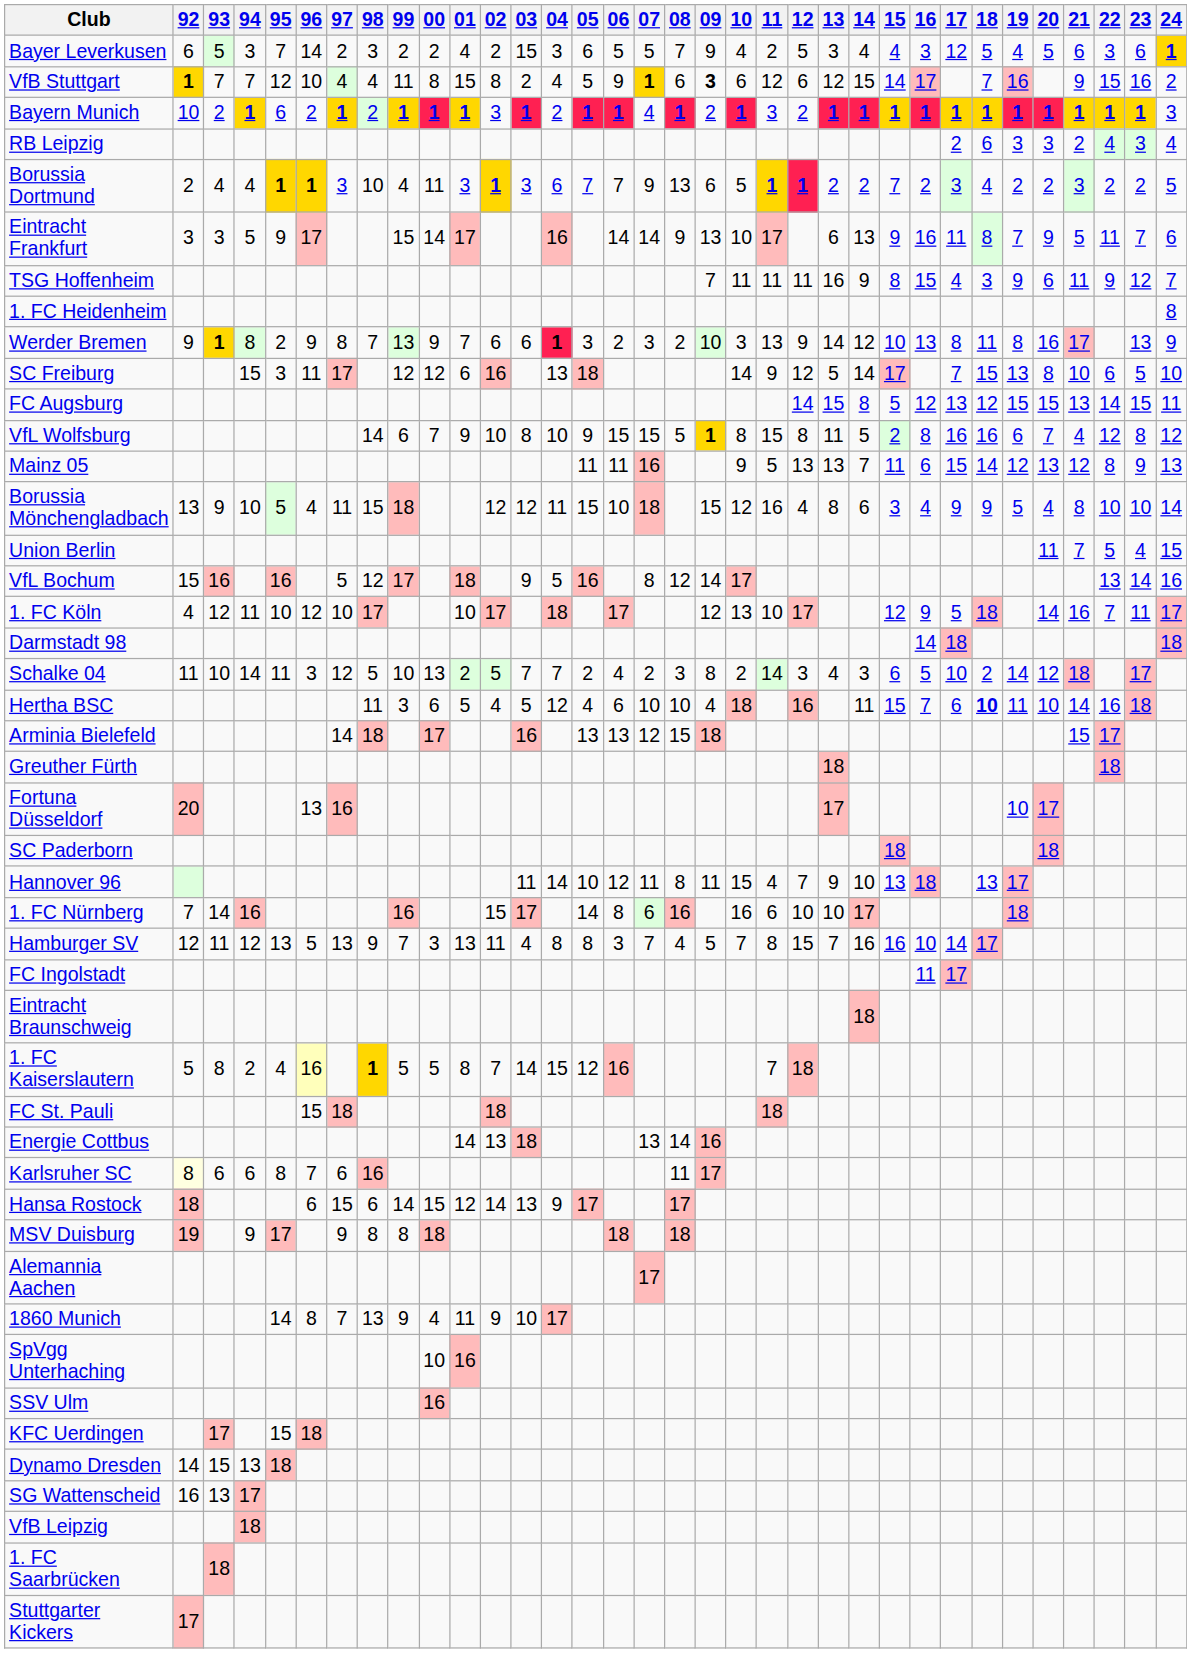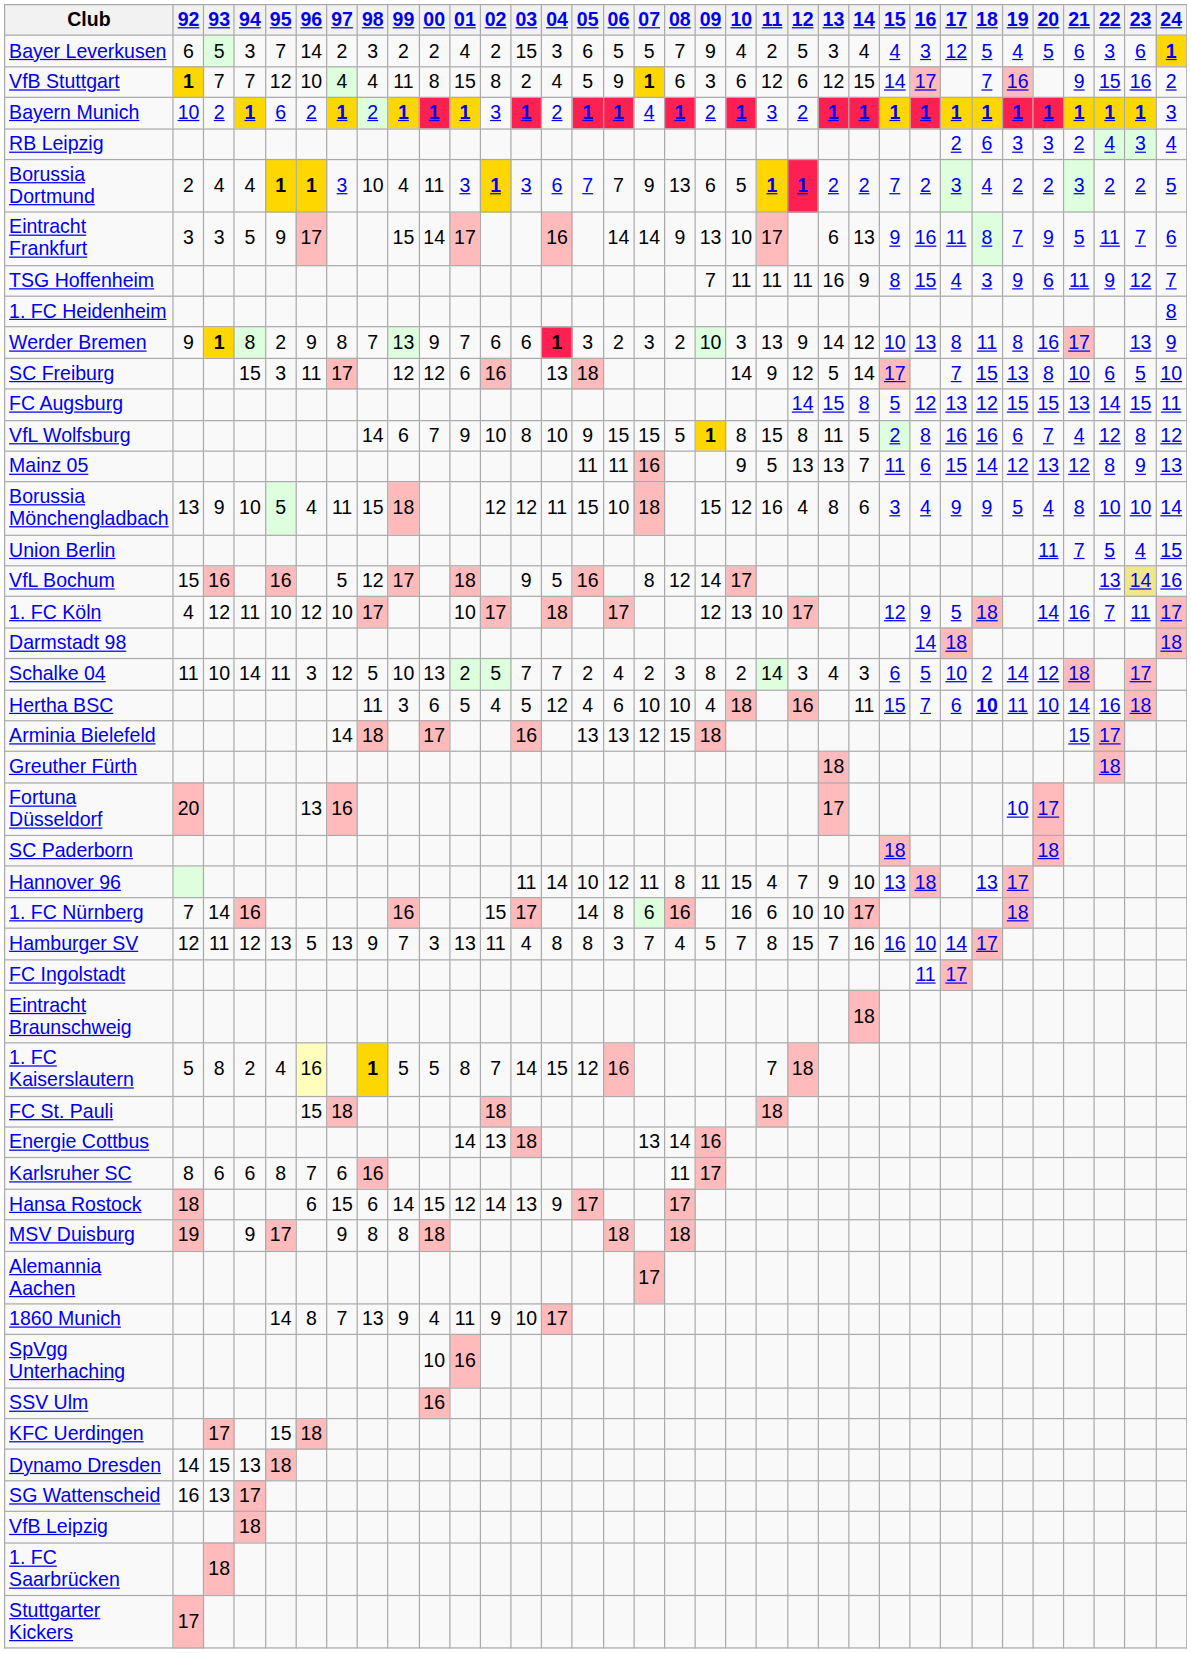VfB Stuttgart | 09: bold -> normal
VfL Bochum | 23: no background -> khaki background
Karlsruher SC | 92: lightyellow background -> no background
